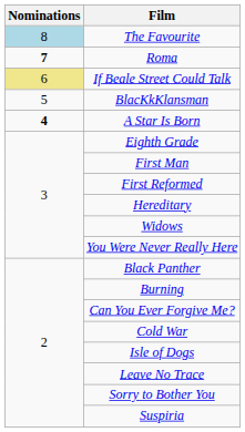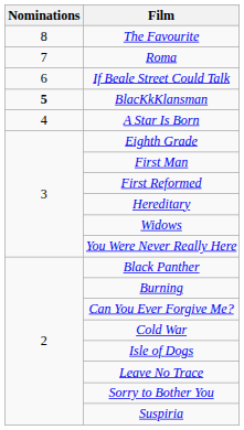The Favourite | Nominations: lightblue background -> no background
Roma | Nominations: bold -> normal
If Beale Street Could Talk | Nominations: khaki background -> no background
BlacKkKlansman | Nominations: normal -> bold
A Star Is Born | Nominations: bold -> normal
